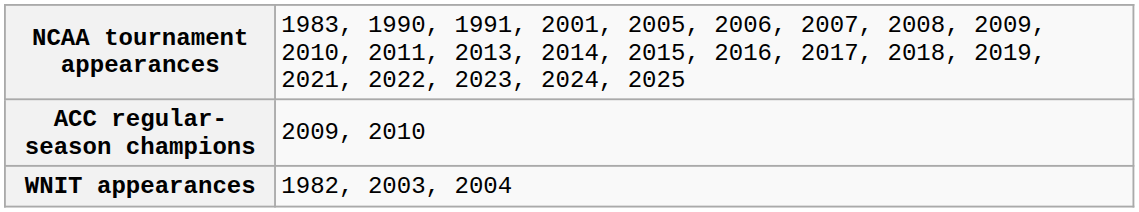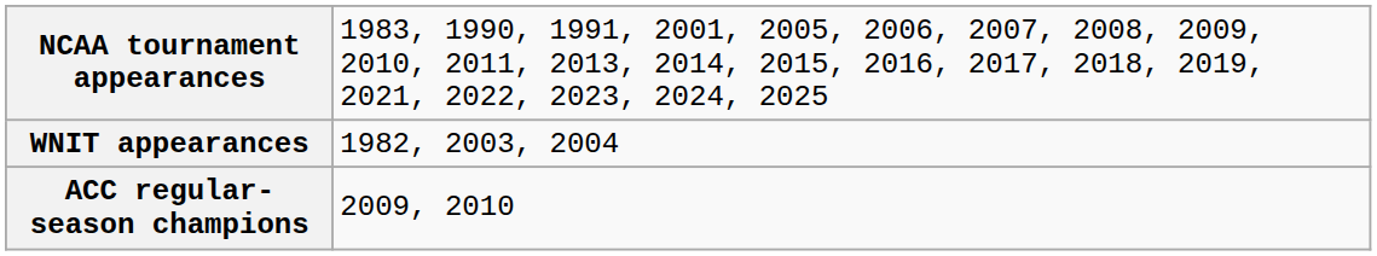rows swapped: WNIT appearances <-> ACC regular-season champions
